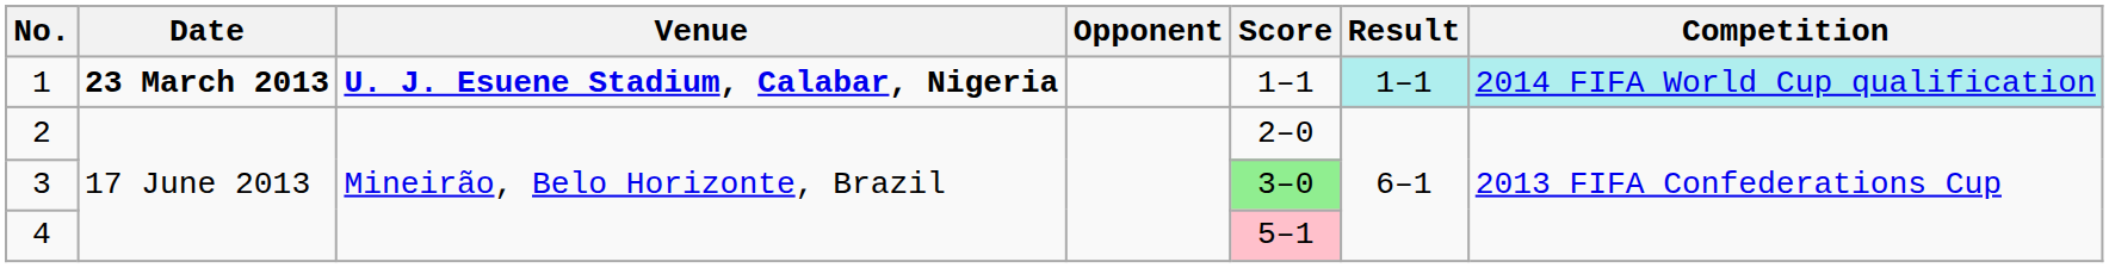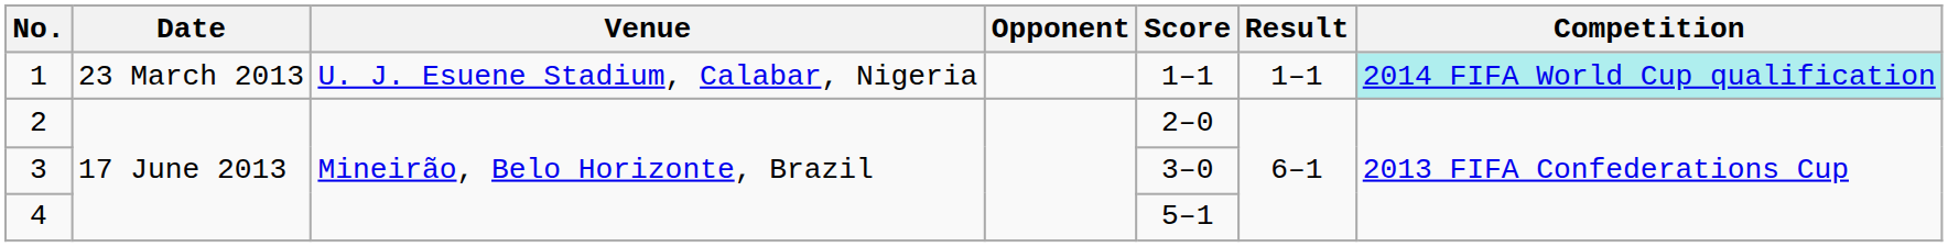1 | Date: bold -> normal
1 | Venue: bold -> normal
1 | Result: paleturquoise background -> no background
3 | Score: lightgreen background -> no background
4 | Score: pink background -> no background
